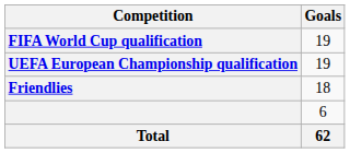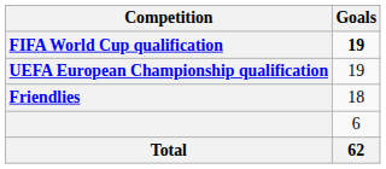FIFA World Cup qualification | Goals: normal -> bold
